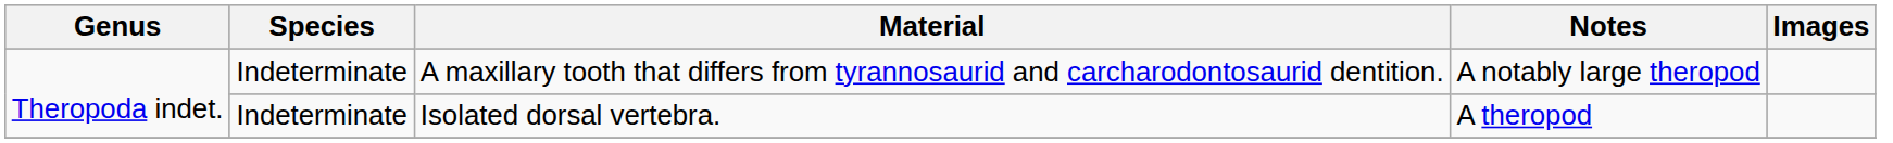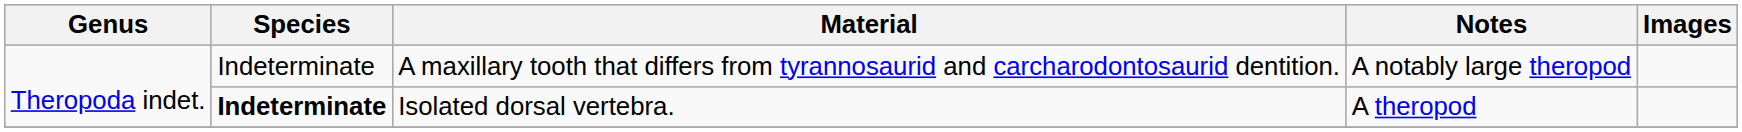Isolated dorsal vertebra. | Species: normal -> bold
